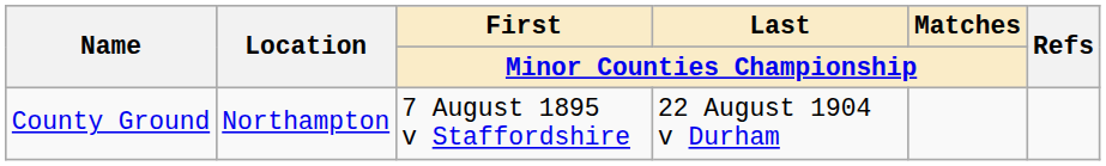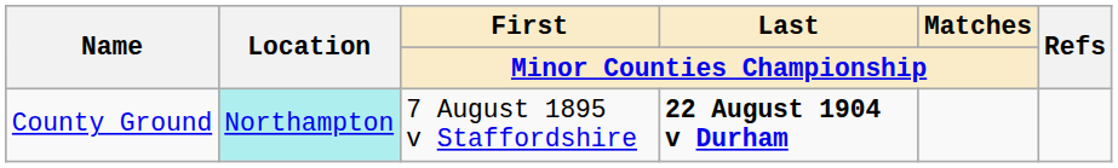County Ground | Location: no background -> paleturquoise background
County Ground | Last / Minor Counties Championship: normal -> bold
